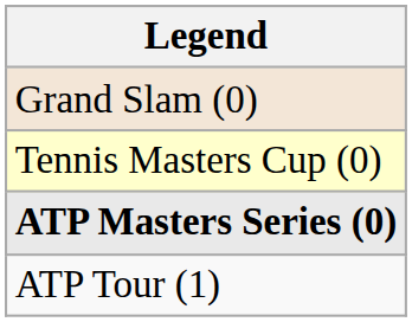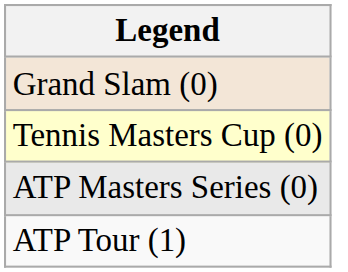row 4 | column 1: bold -> normal
